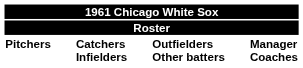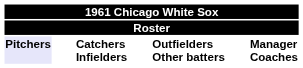Pitchers | column 1: no background -> lavender background
